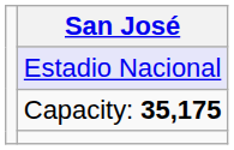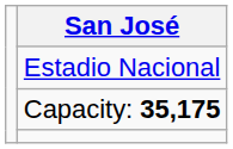Estadio Nacional | San José: lavender background -> no background
